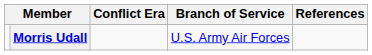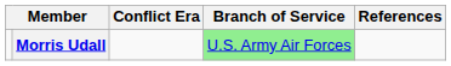Morris Udall | Branch of Service: no background -> lightgreen background
